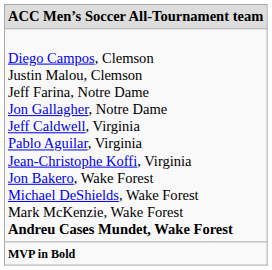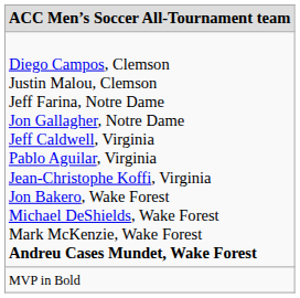MVP in Bold | column 1: bold -> normal
